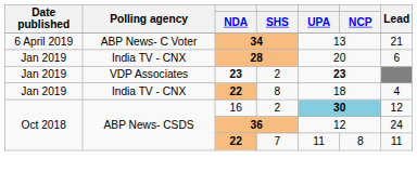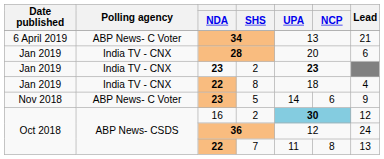23 / 2 | Polling agency: VDP Associates -> India TV - CNX
+ row: Nov 2018 | ABP News- C Voter | 23 | 5 | 14 | 6 | 9
7 | Lead: 11 -> 13
